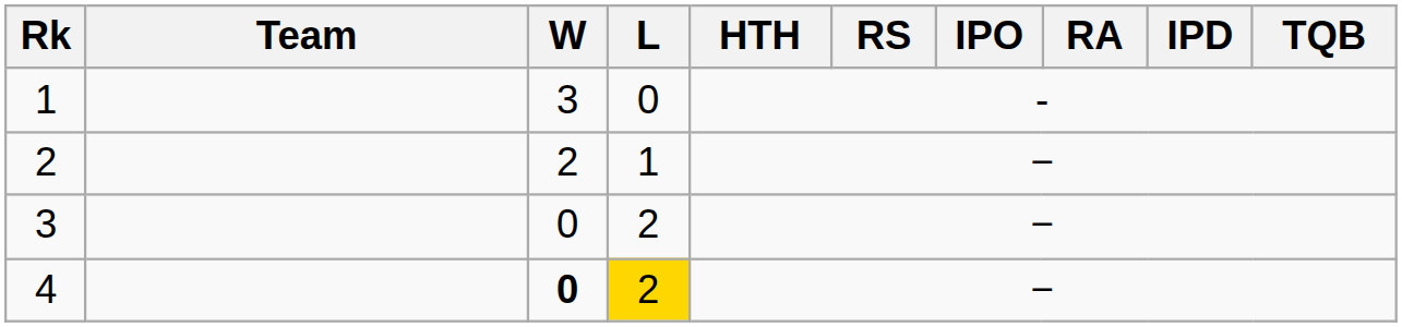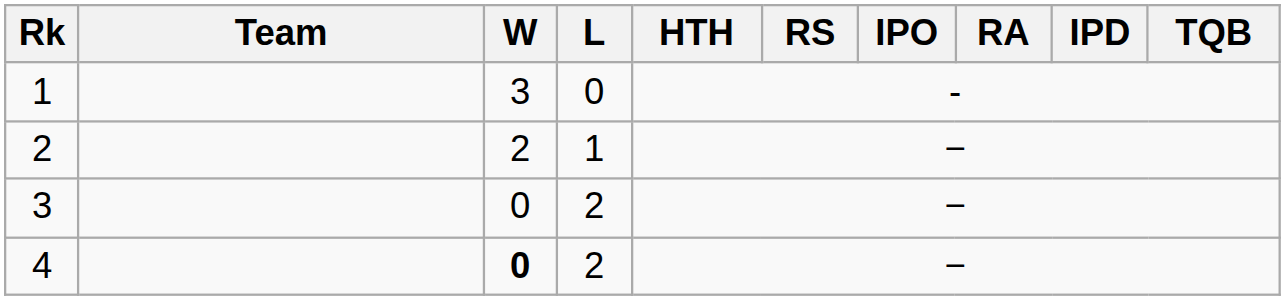4 | L: gold background -> no background
